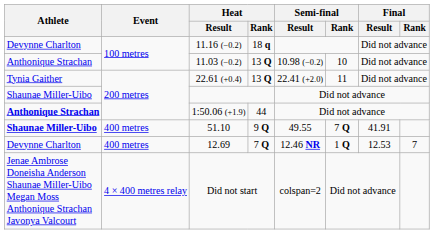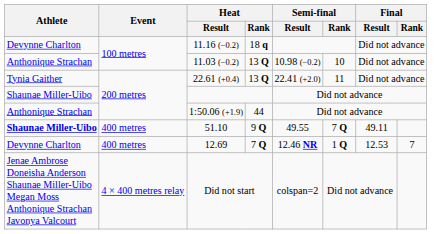1:50.06 (+1.9) | Athlete: bold -> normal
51.10 | Final / Result: 41.91 -> 49.11
